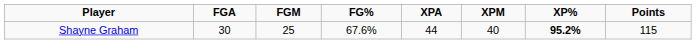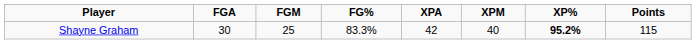Shayne Graham | FG%: 67.6% -> 83.3%
Shayne Graham | XPA: 44 -> 42
